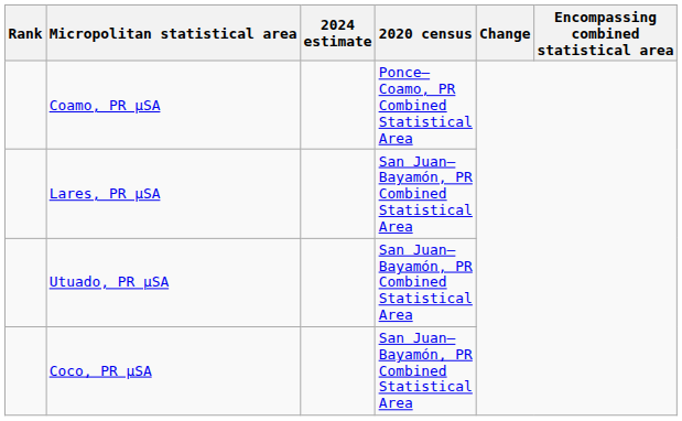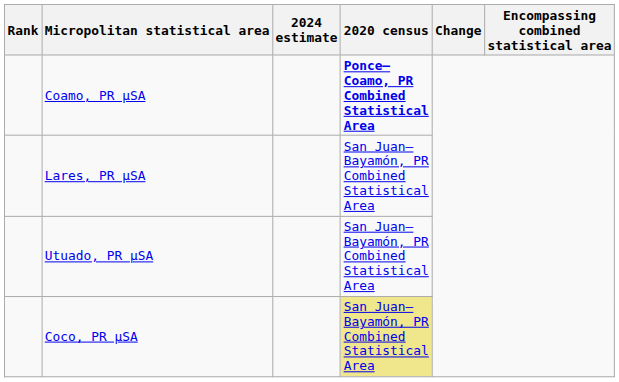Coamo, PR μSA | 2020 census: normal -> bold
Coco, PR μSA | 2020 census: no background -> khaki background
